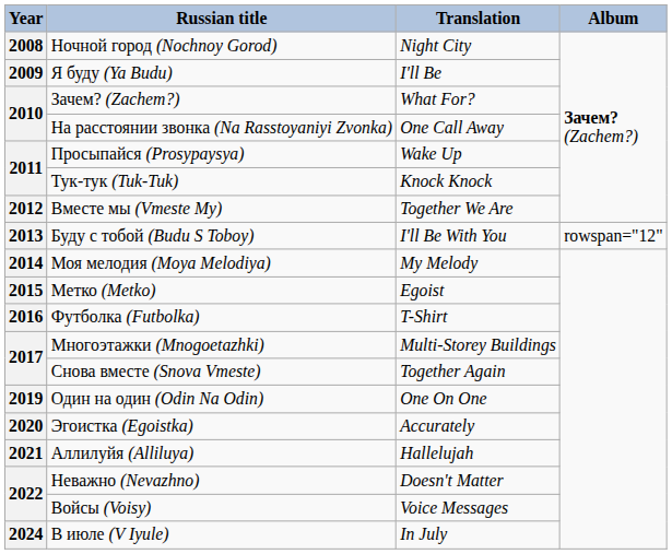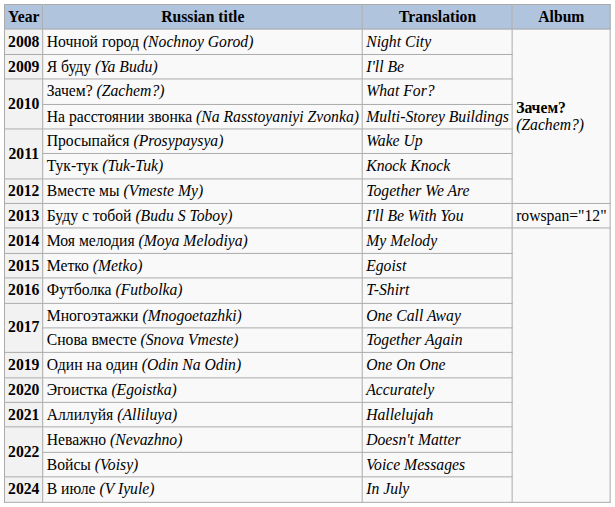На расстоянии звонка (Na Rasstoyaniyi Zvonka) | Translation: One Call Away -> Multi-Storey Buildings
Многоэтажки (Mnogoetazhki) | Translation: Multi-Storey Buildings -> One Call Away
